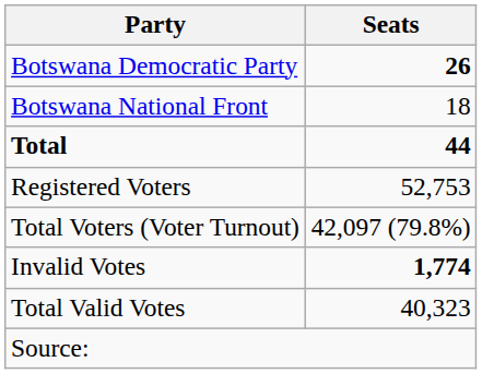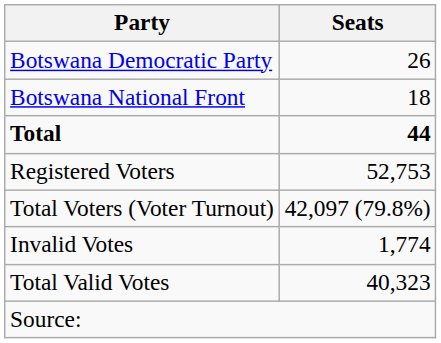Botswana Democratic Party | Seats: bold -> normal
Invalid Votes | Seats: bold -> normal
